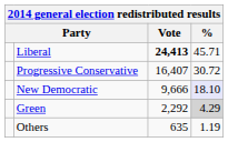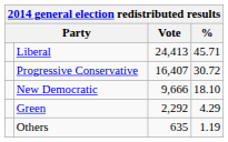Liberal | Vote: bold -> normal
New Democratic | %: lavender background -> no background
Green | %: lightgrey background -> no background
